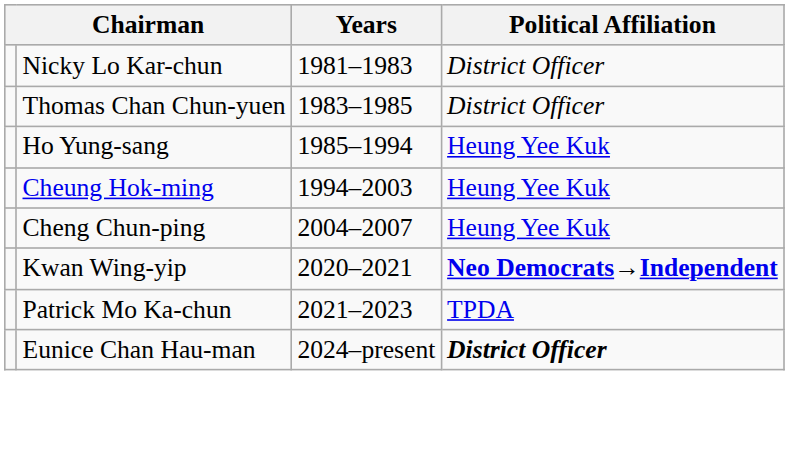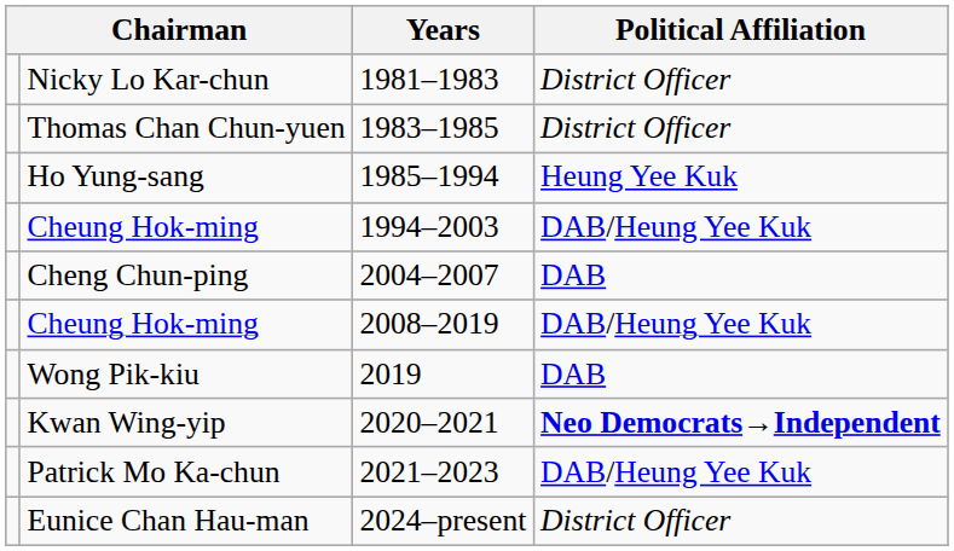Cheung Hok-ming / 1994–2003 | Political Affiliation: Heung Yee Kuk -> DAB/Heung Yee Kuk
Cheng Chun-ping | Political Affiliation: Heung Yee Kuk -> DAB
+ row: Cheung Hok-ming | 2008–2019 | DAB/Heung Yee Kuk
+ row: Wong Pik-kiu | 2019 | DAB
Patrick Mo Ka-chun | Political Affiliation: TPDA -> DAB/Heung Yee Kuk
Eunice Chan Hau-man | Political Affiliation: bold -> normal
